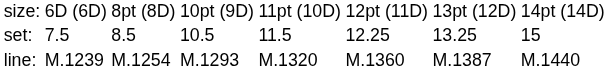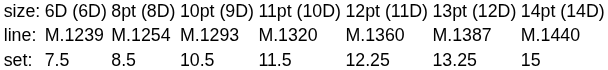rows swapped: set: <-> line:
